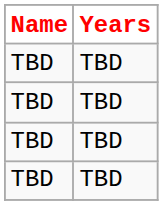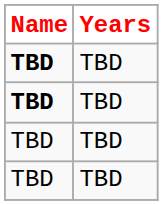row 2 | Name: normal -> bold
row 3 | Name: normal -> bold
